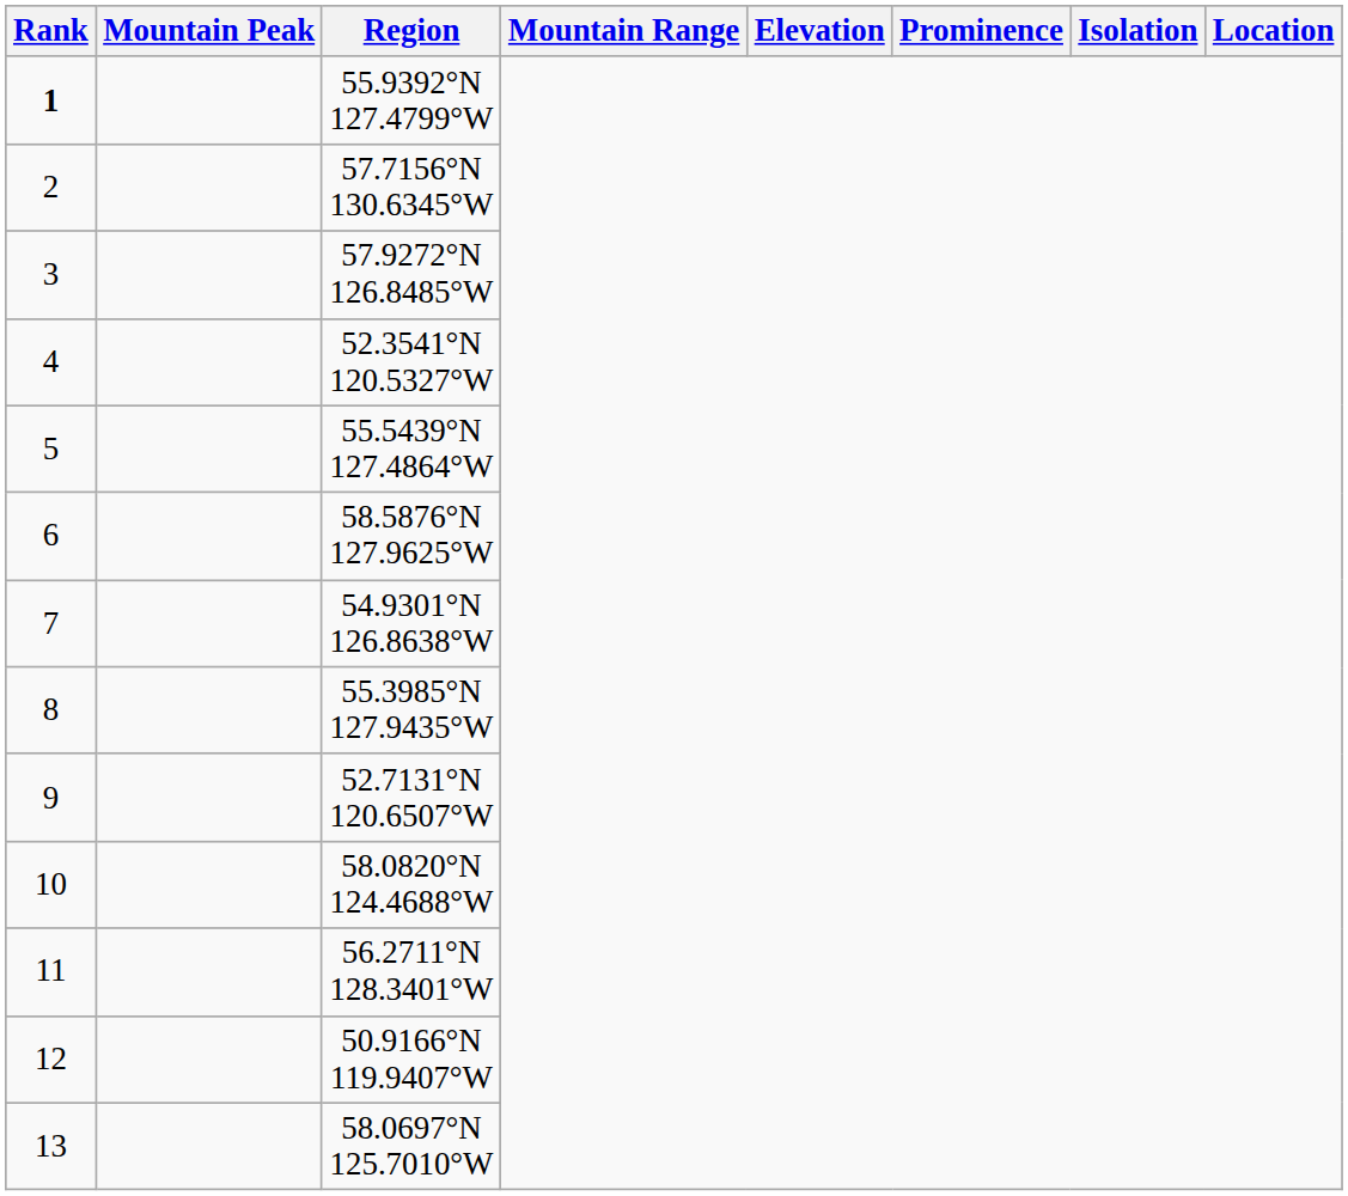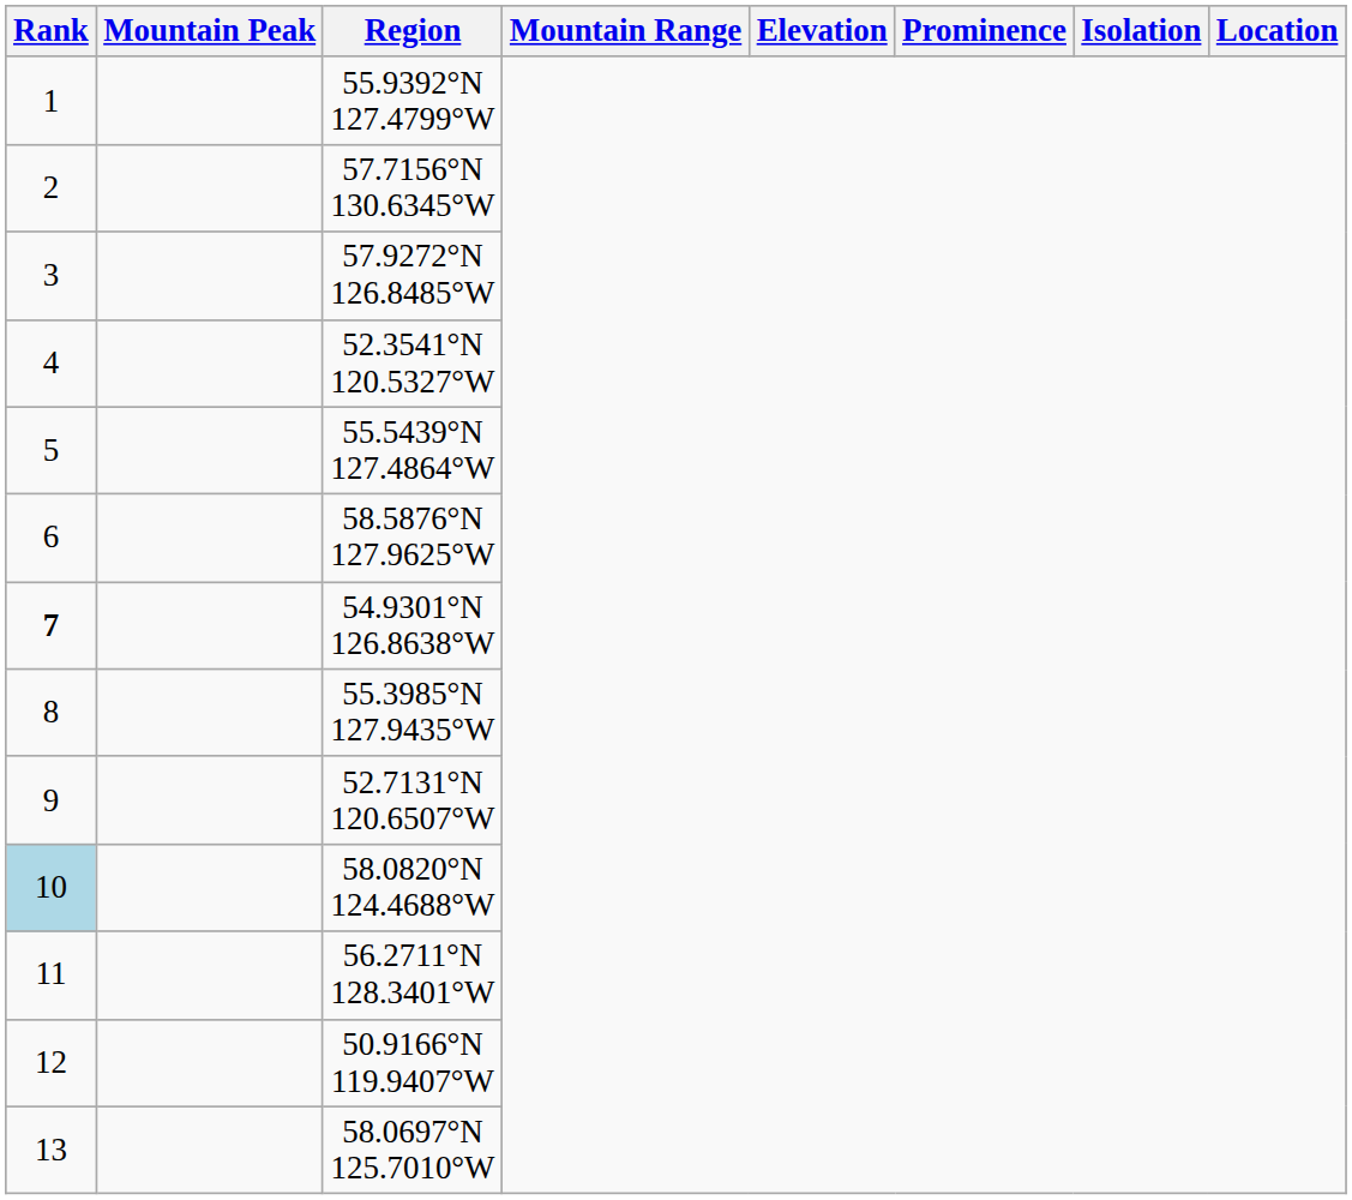55.9392°N 127.4799°W | Rank: bold -> normal
54.9301°N 126.8638°W | Rank: normal -> bold
58.0820°N 124.4688°W | Rank: no background -> lightblue background
